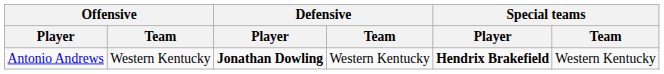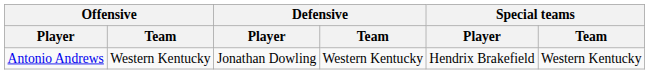Antonio Andrews | Defensive / Player: bold -> normal
Antonio Andrews | Special teams / Player: bold -> normal
